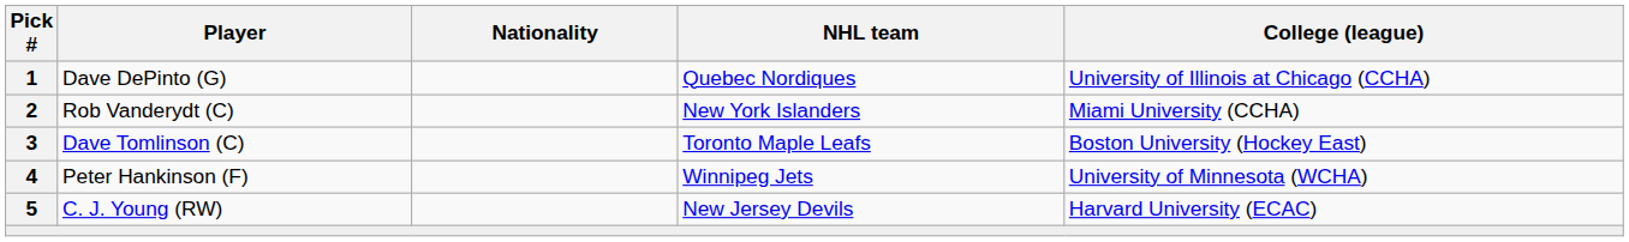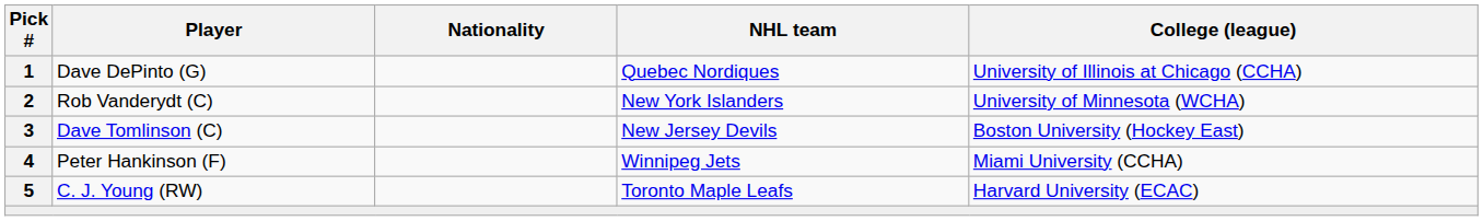Rob Vanderydt (C) | College (league): Miami University (CCHA) -> University of Minnesota (WCHA)
Dave Tomlinson (C) | NHL team: Toronto Maple Leafs -> New Jersey Devils
Peter Hankinson (F) | College (league): University of Minnesota (WCHA) -> Miami University (CCHA)
C. J. Young (RW) | NHL team: New Jersey Devils -> Toronto Maple Leafs
